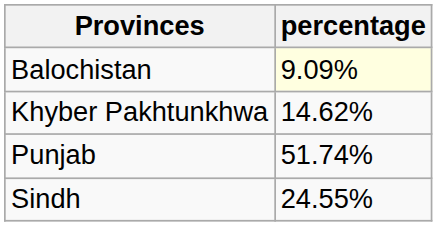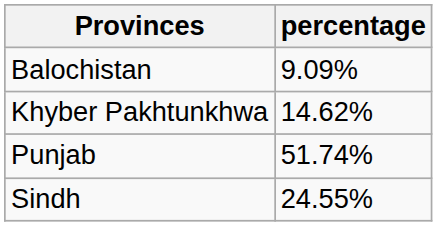Balochistan | percentage: lightyellow background -> no background
